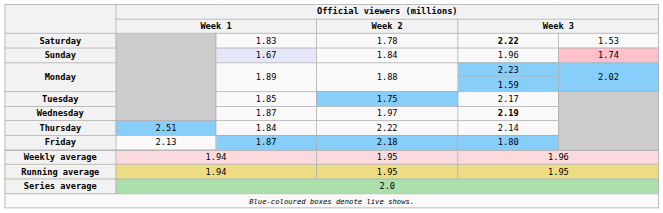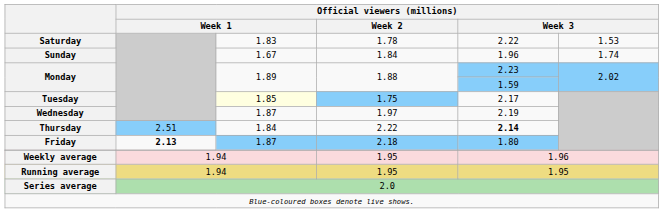Saturday | column 5: bold -> normal
Sunday | column 3: lavender background -> no background
Sunday | column 6: pink background -> no background
Tuesday | column 3: no background -> lightyellow background
Wednesday | column 5: bold -> normal
Thursday | column 5: normal -> bold
Friday | column 2: normal -> bold
